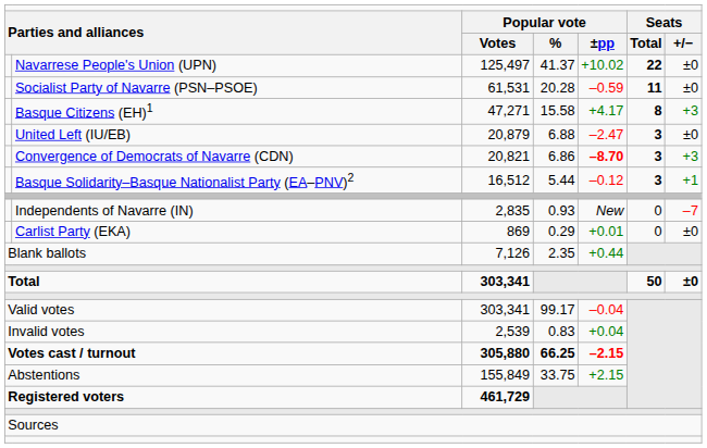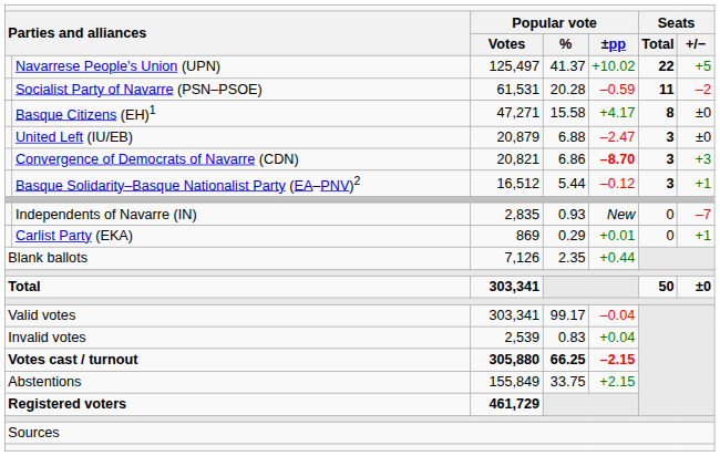Navarrese People's Union (UPN) | column 7: ±0 -> +5
Socialist Party of Navarre (PSN–PSOE) | column 7: ±0 -> –2
Basque Citizens (EH)1 | column 7: +3 -> ±0
Carlist Party (EKA) | column 7: ±0 -> +1
